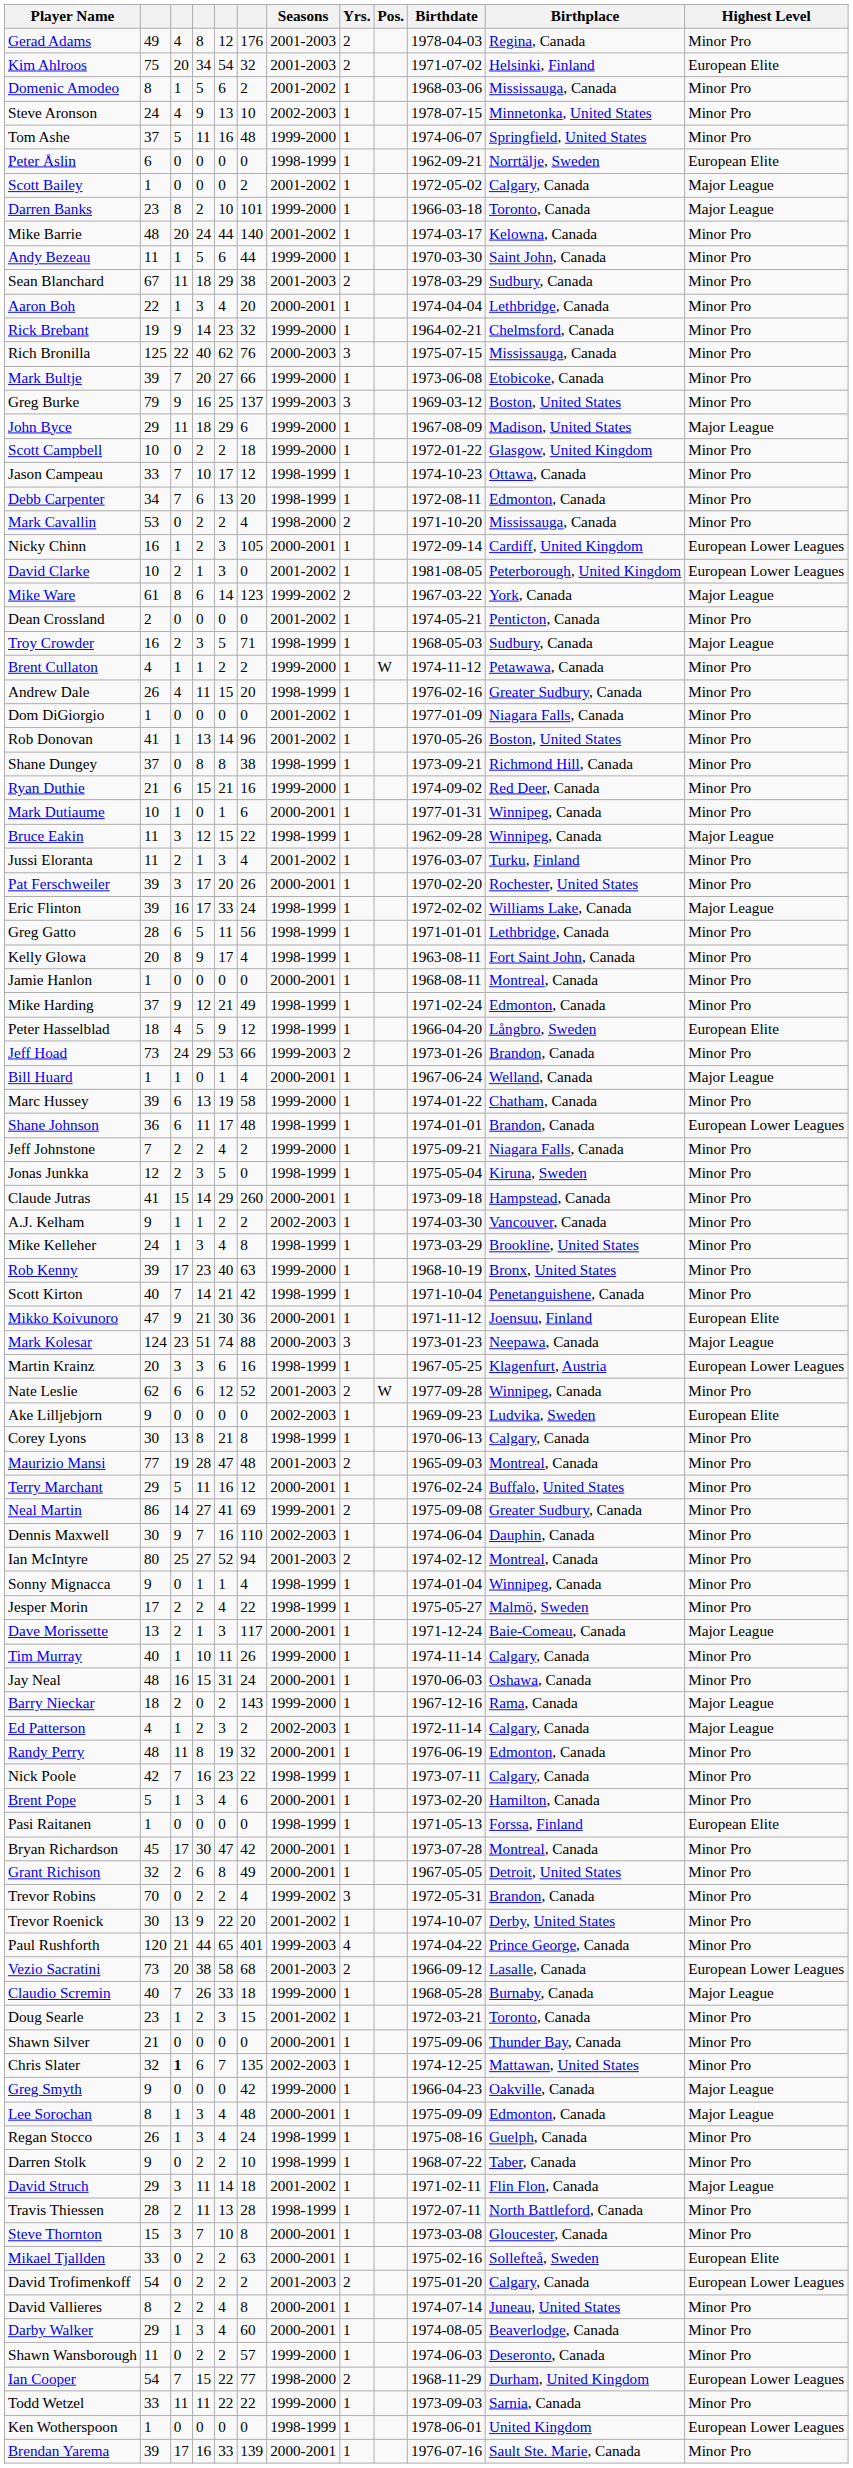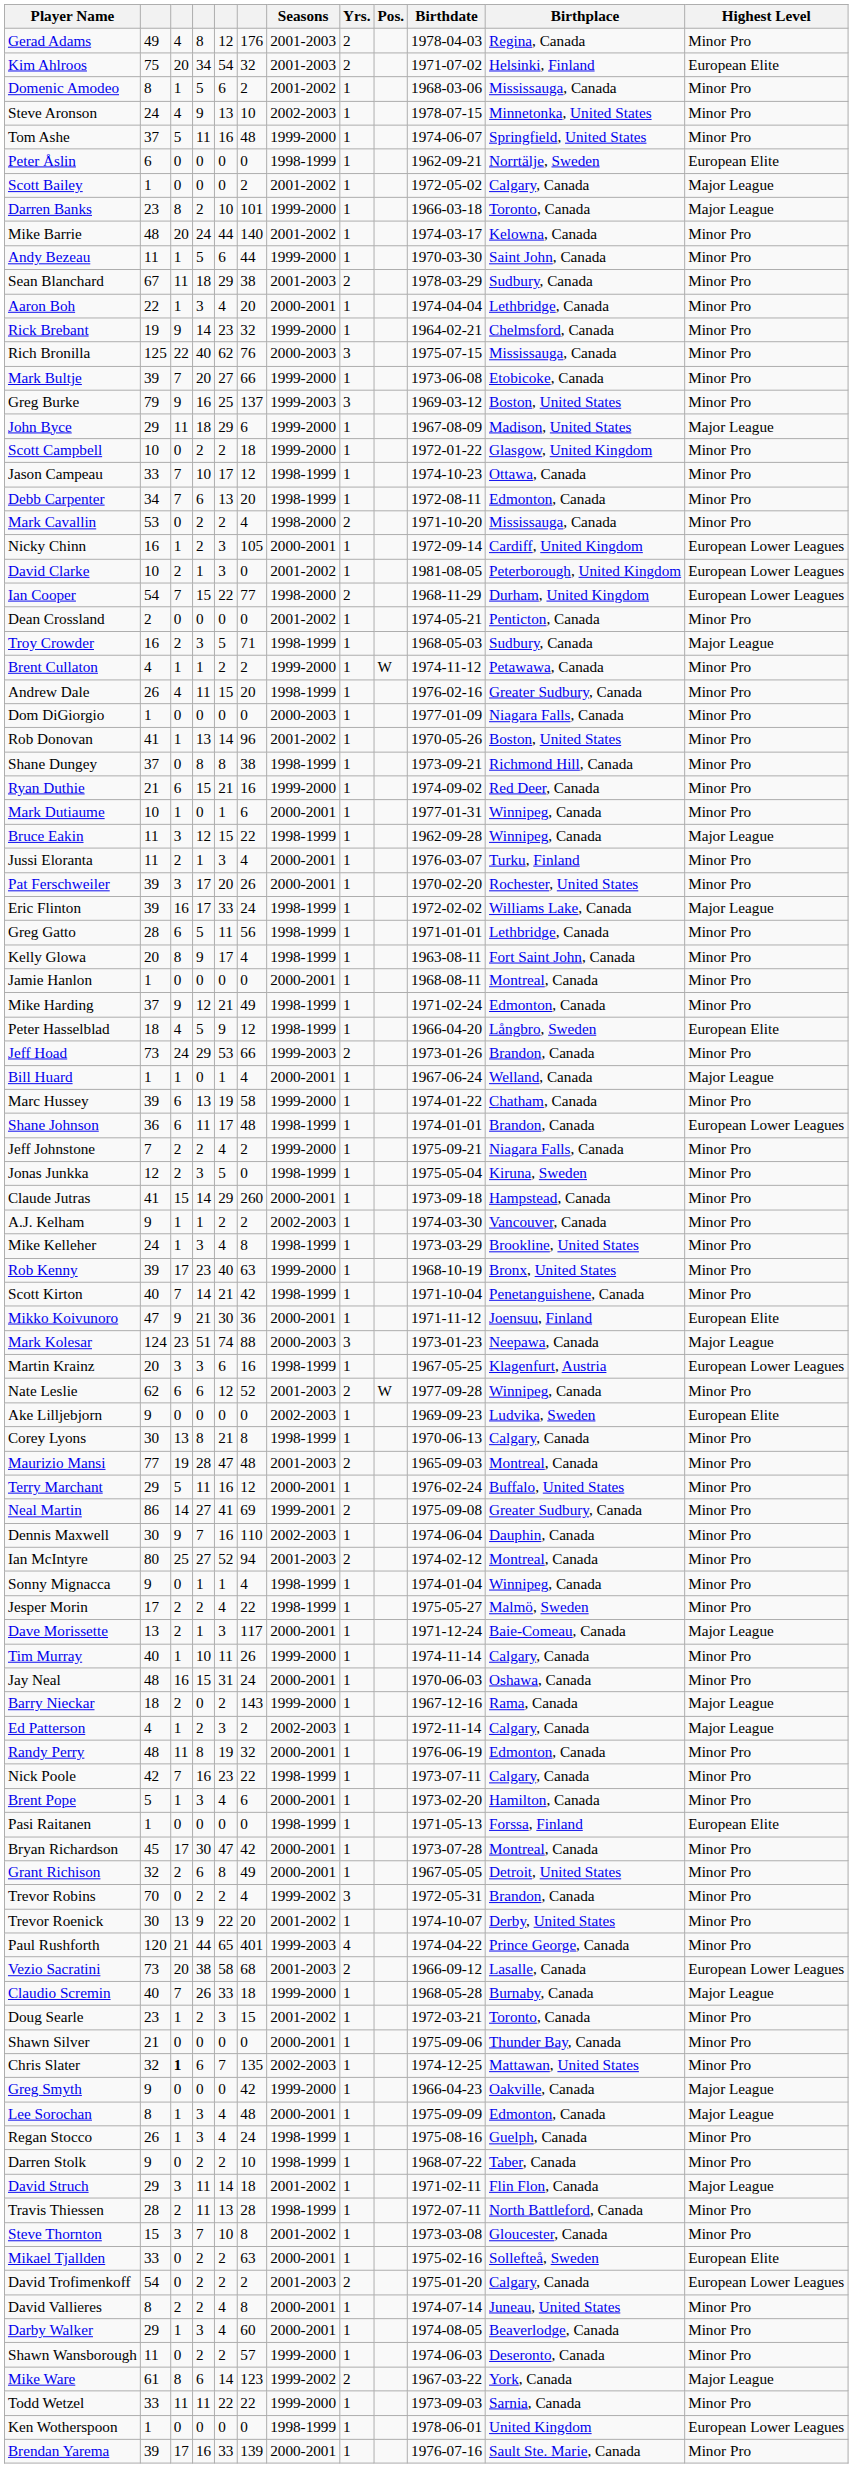rows swapped: Ian Cooper <-> Mike Ware
Dom DiGiorgio | Seasons: 2001-2002 -> 2000-2003
Jussi Eloranta | Seasons: 2001-2002 -> 2000-2001
Steve Thornton | Seasons: 2000-2001 -> 2001-2002
